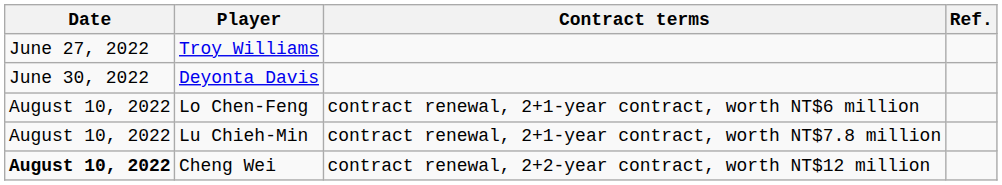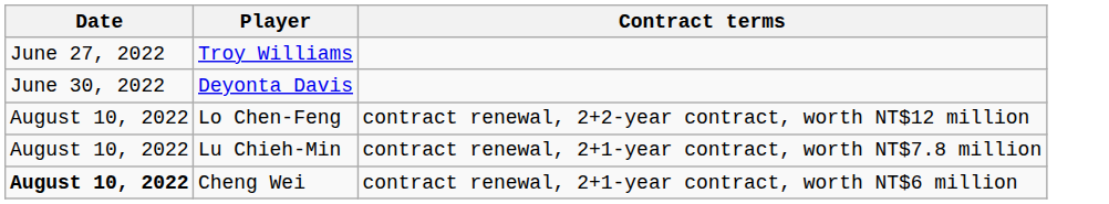- column: Ref.
Lo Chen-Feng | Contract terms: contract renewal, 2+1-year contract, worth NT$6 million -> contract renewal, 2+2-year contract, worth NT$12 million
Cheng Wei | Contract terms: contract renewal, 2+2-year contract, worth NT$12 million -> contract renewal, 2+1-year contract, worth NT$6 million
